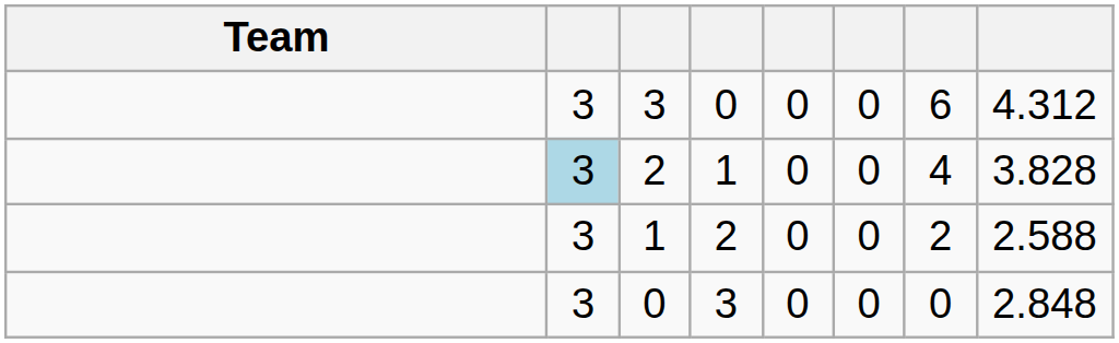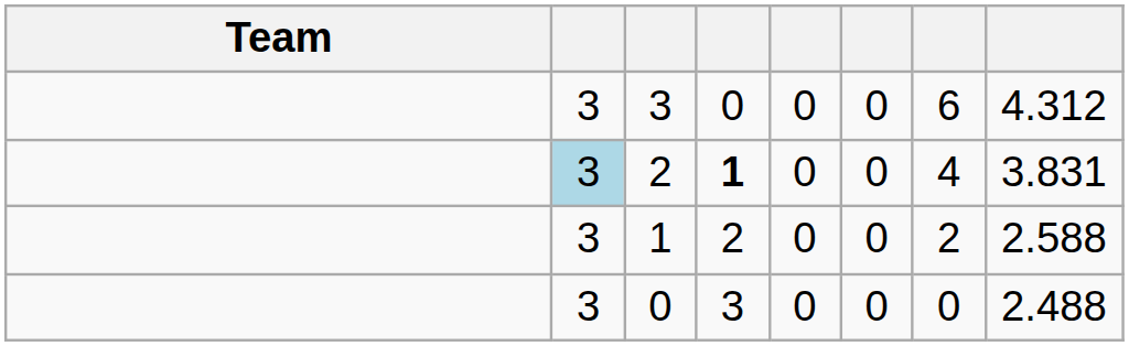row 3 | column 4: normal -> bold
row 3 | column 8: 3.828 -> 3.831
row 5 | column 8: 2.848 -> 2.488
